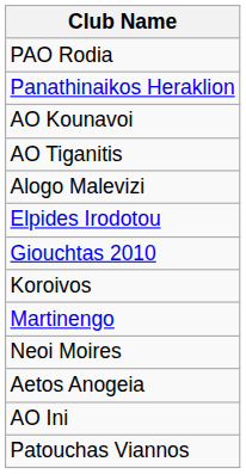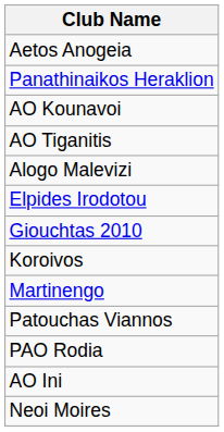row 2 | column 1: PAO Rodia -> Aetos Anogeia
row 11 | column 1: Neoi Moires -> Patouchas Viannos
row 12 | column 1: Aetos Anogeia -> PAO Rodia
row 14 | column 1: Patouchas Viannos -> Neoi Moires
